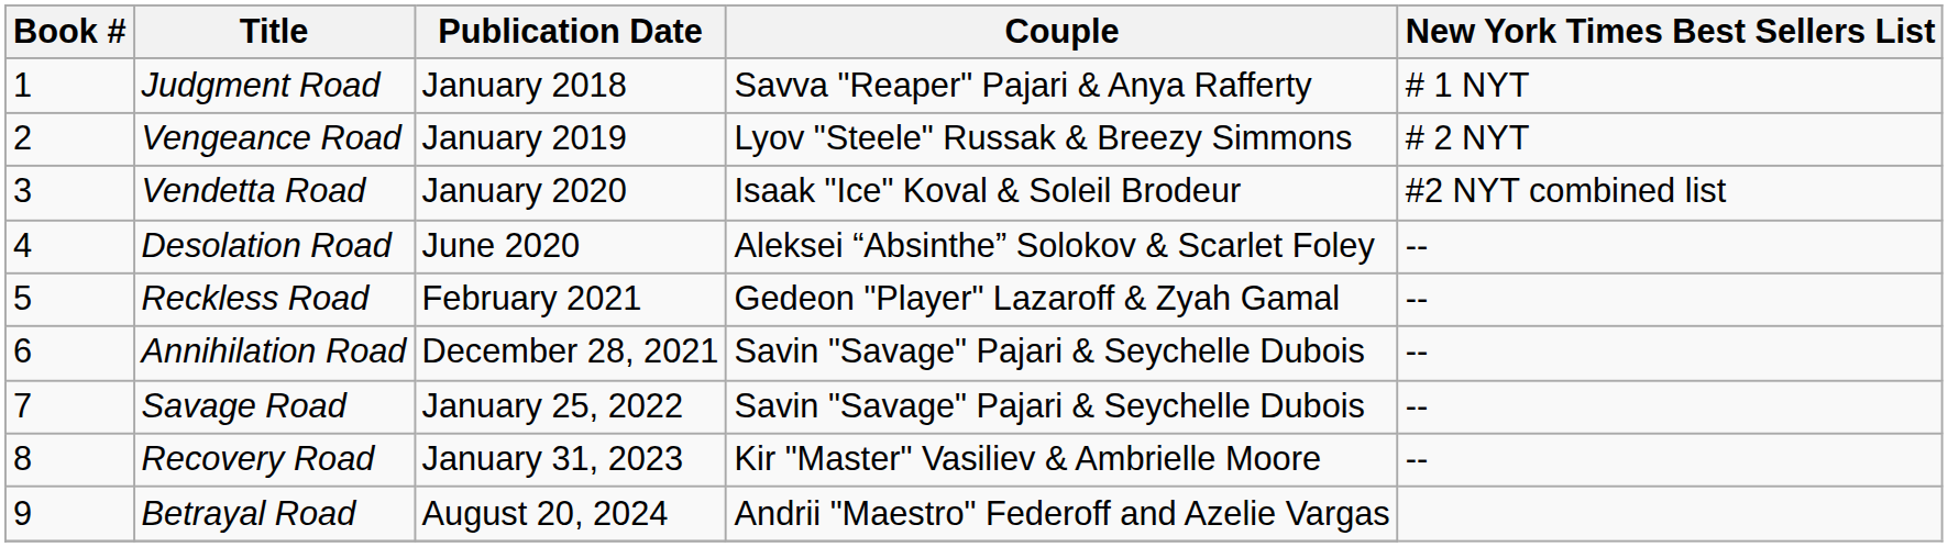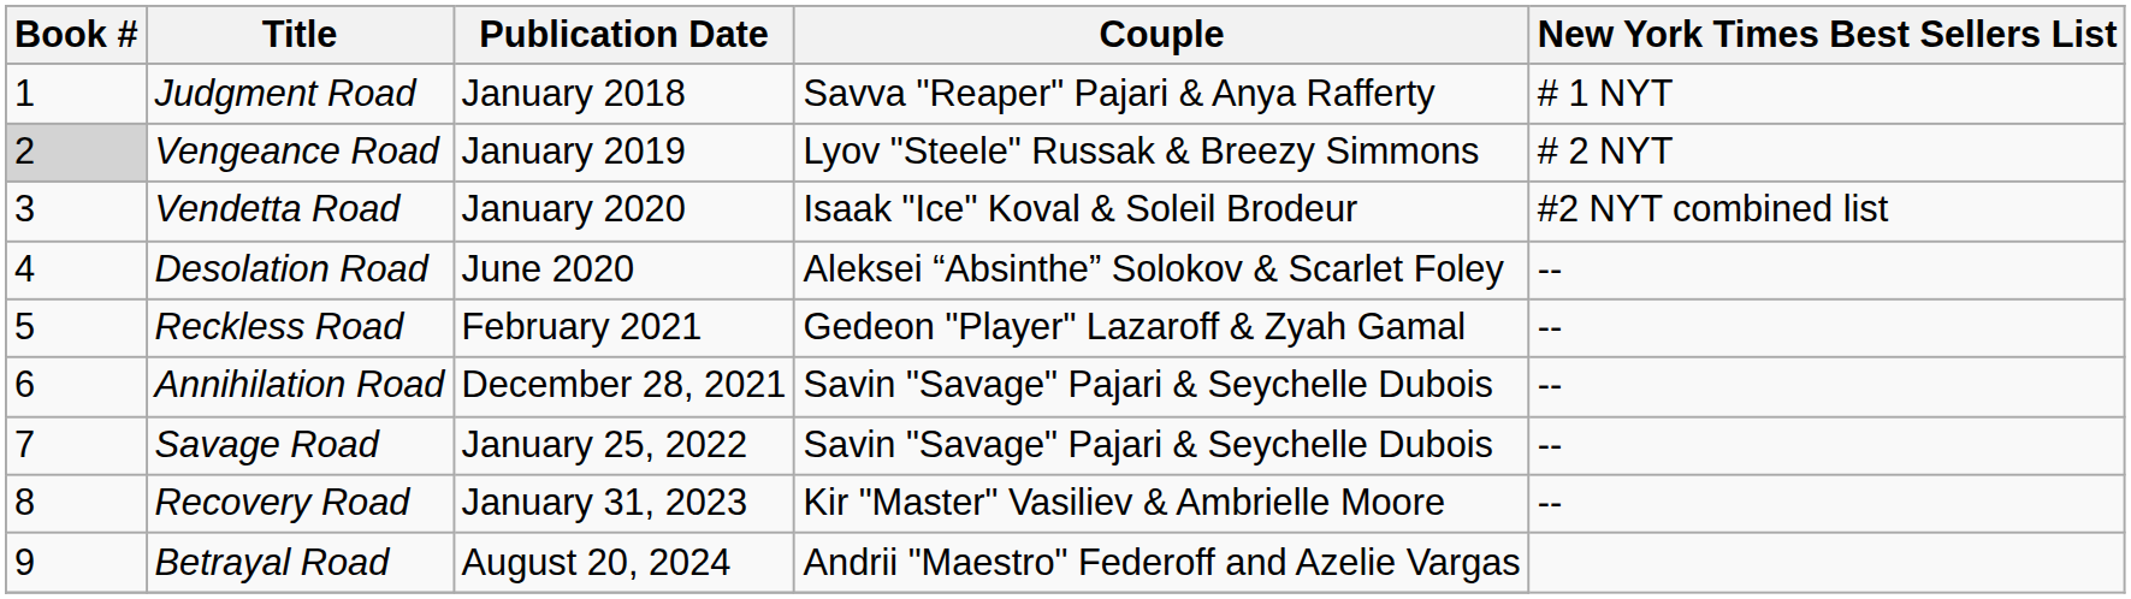Vengeance Road | Book #: no background -> lightgrey background
